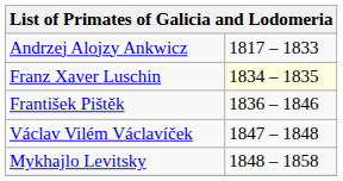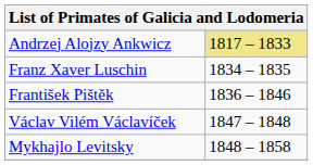Andrzej Alojzy Ankwicz | column 2: no background -> khaki background
Franz Xaver Luschin | column 2: lightyellow background -> no background
